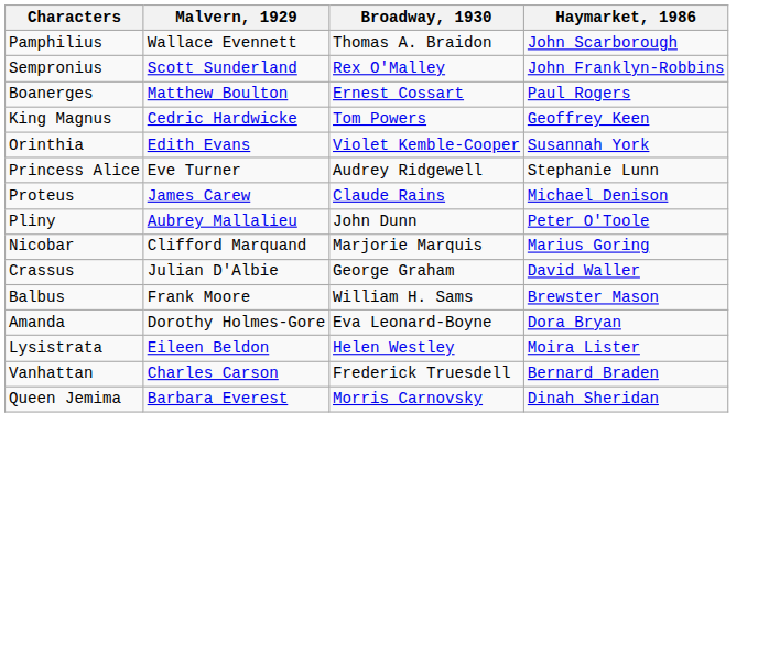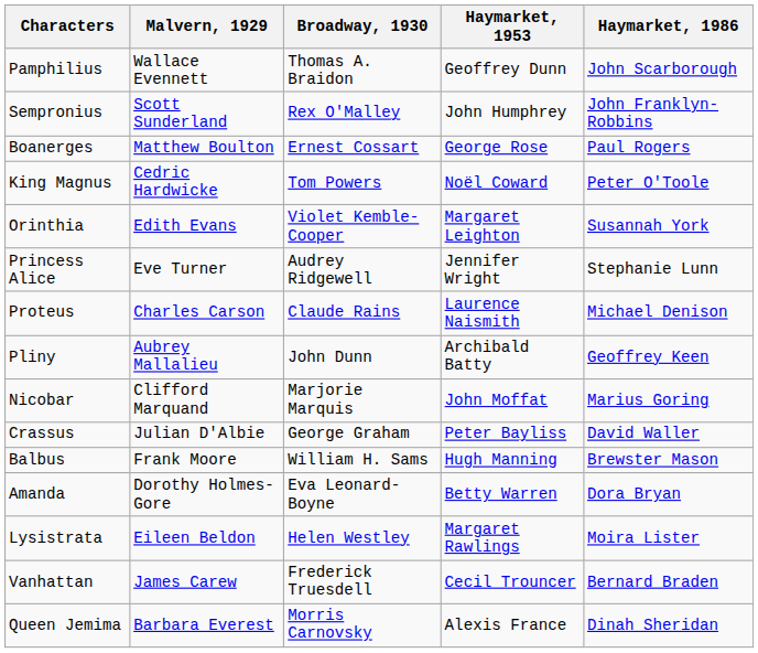+ column: Haymarket, 1953 | Geoffrey Dunn | John Humphrey | George Rose | Noël Coward | Margaret Leighton | Jennifer Wright | Laurence Naismith | Archibald Batty | John Moffat | Peter Bayliss | Hugh Manning | Betty Warren | Margaret Rawlings | Cecil Trouncer | Alexis France
King Magnus | Haymarket, 1986: Geoffrey Keen -> Peter O'Toole
Proteus | Malvern, 1929: James Carew -> Charles Carson
Pliny | Haymarket, 1986: Peter O'Toole -> Geoffrey Keen
Vanhattan | Malvern, 1929: Charles Carson -> James Carew
